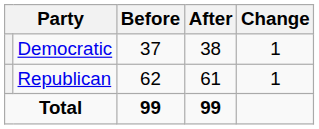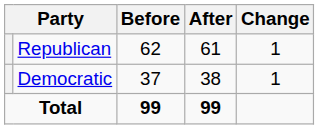rows swapped: Republican <-> Democratic
